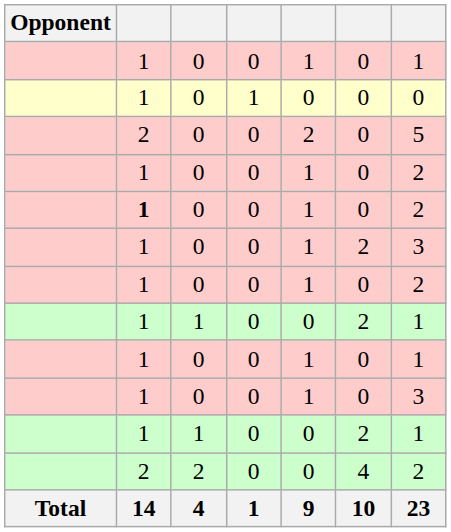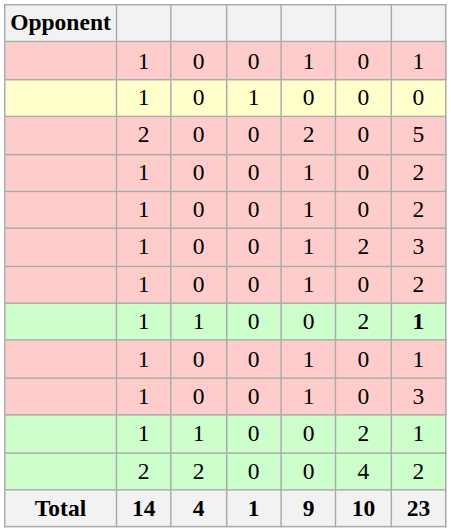row 6 | column 2: bold -> normal
row 9 | column 7: normal -> bold
